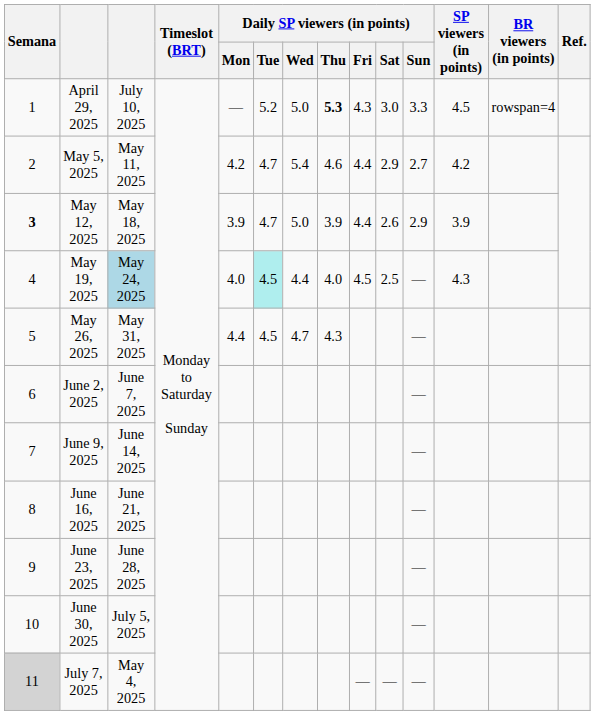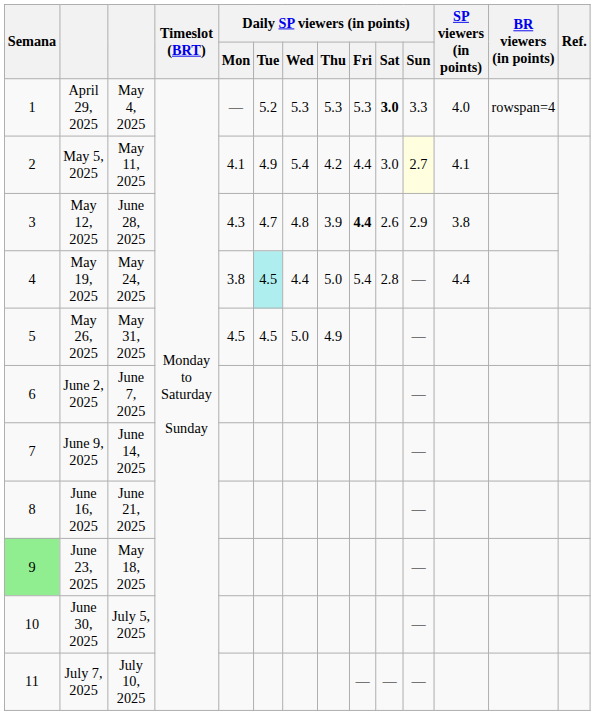April 29, 2025 | column 3: July 10, 2025 -> May 4, 2025
April 29, 2025 | Daily SP viewers (in points) / Wed: 5.0 -> 5.3
April 29, 2025 | Daily SP viewers (in points) / Thu: bold -> normal
April 29, 2025 | Daily SP viewers (in points) / Fri: 4.3 -> 5.3
April 29, 2025 | Daily SP viewers (in points) / Sat: normal -> bold
April 29, 2025 | SP viewers (in points): 4.5 -> 4.0
May 5, 2025 | Daily SP viewers (in points) / Mon: 4.2 -> 4.1
May 5, 2025 | Daily SP viewers (in points) / Tue: 4.7 -> 4.9
May 5, 2025 | Daily SP viewers (in points) / Thu: 4.6 -> 4.2
May 5, 2025 | Daily SP viewers (in points) / Sat: 2.9 -> 3.0
May 5, 2025 | Daily SP viewers (in points) / Sun: no background -> lightyellow background
May 5, 2025 | SP viewers (in points): 4.2 -> 4.1
May 12, 2025 | Semana: bold -> normal
May 12, 2025 | column 3: May 18, 2025 -> June 28, 2025
May 12, 2025 | Daily SP viewers (in points) / Mon: 3.9 -> 4.3
May 12, 2025 | Daily SP viewers (in points) / Wed: 5.0 -> 4.8
May 12, 2025 | Daily SP viewers (in points) / Fri: normal -> bold
May 12, 2025 | SP viewers (in points): 3.9 -> 3.8
May 19, 2025 | column 3: lightblue background -> no background
May 19, 2025 | Daily SP viewers (in points) / Mon: 4.0 -> 3.8
May 19, 2025 | Daily SP viewers (in points) / Thu: 4.0 -> 5.0
May 19, 2025 | Daily SP viewers (in points) / Fri: 4.5 -> 5.4
May 19, 2025 | Daily SP viewers (in points) / Sat: 2.5 -> 2.8
May 19, 2025 | SP viewers (in points): 4.3 -> 4.4
May 26, 2025 | Daily SP viewers (in points) / Mon: 4.4 -> 4.5
May 26, 2025 | Daily SP viewers (in points) / Wed: 4.7 -> 5.0
May 26, 2025 | Daily SP viewers (in points) / Thu: 4.3 -> 4.9
June 23, 2025 | Semana: no background -> lightgreen background
June 23, 2025 | column 3: June 28, 2025 -> May 18, 2025
July 7, 2025 | Semana: lightgrey background -> no background
July 7, 2025 | column 3: May 4, 2025 -> July 10, 2025
